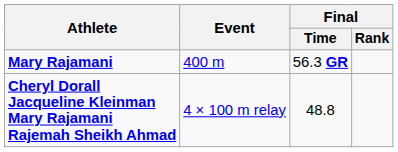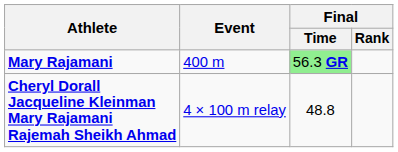Mary Rajamani | Final / Time: no background -> lightgreen background
